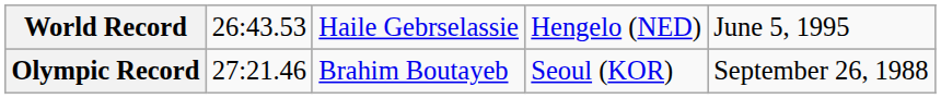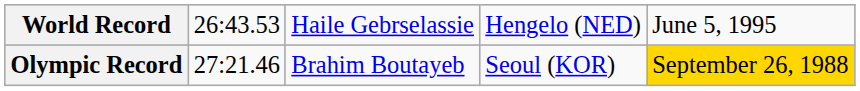Olympic Record | column 5: no background -> gold background
